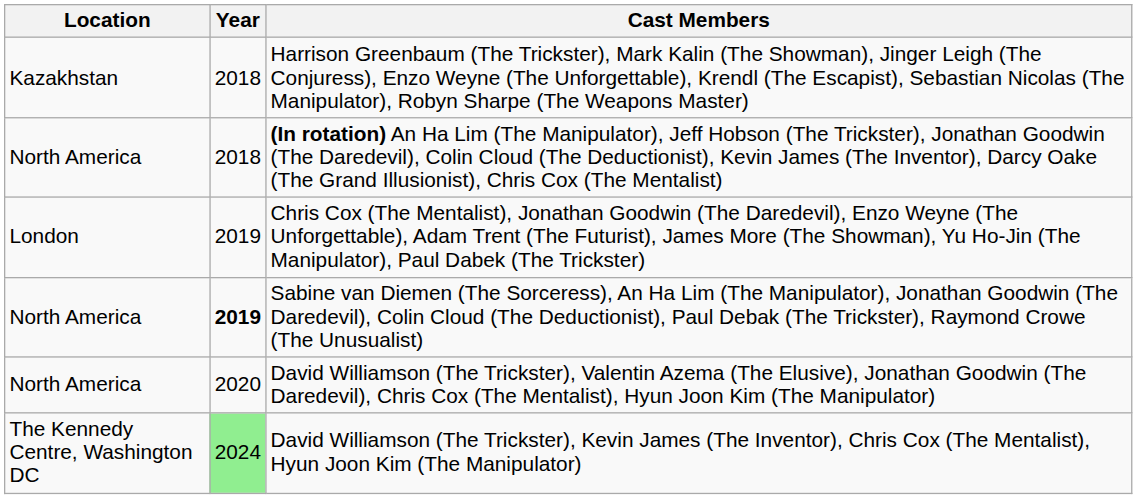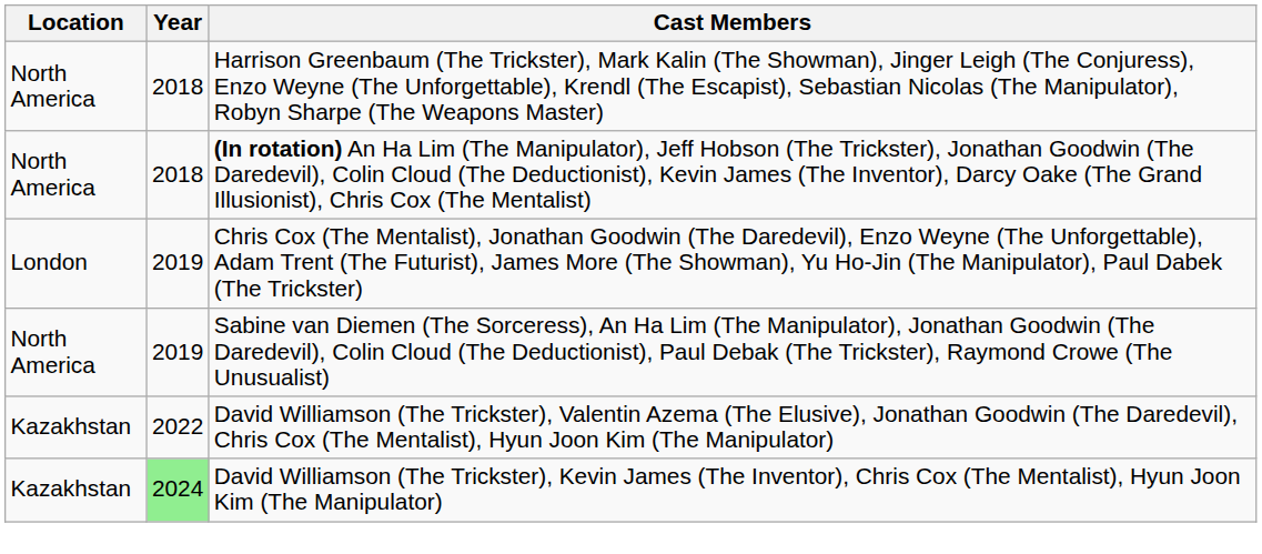row 2 | Location: Kazakhstan -> North America
row 5 | Year: bold -> normal
row 6 | Location: North America -> Kazakhstan
row 6 | Year: 2020 -> 2022
row 7 | Location: The Kennedy Centre, Washington DC -> Kazakhstan
